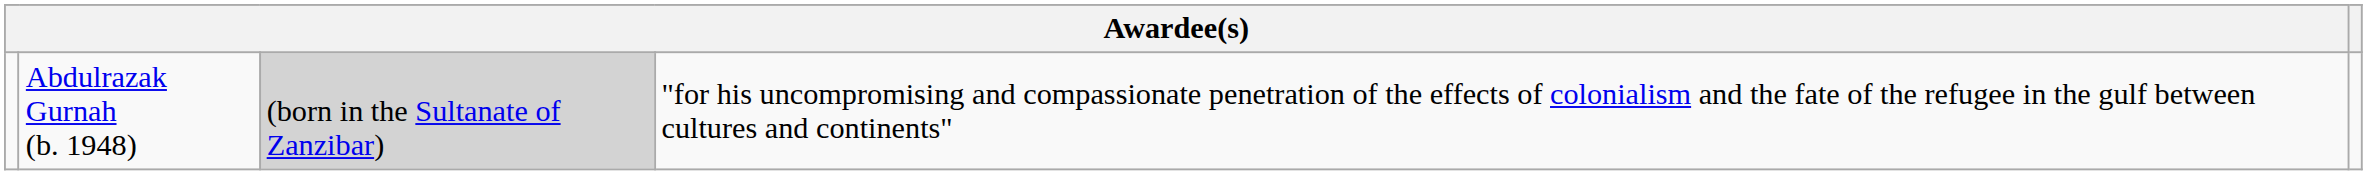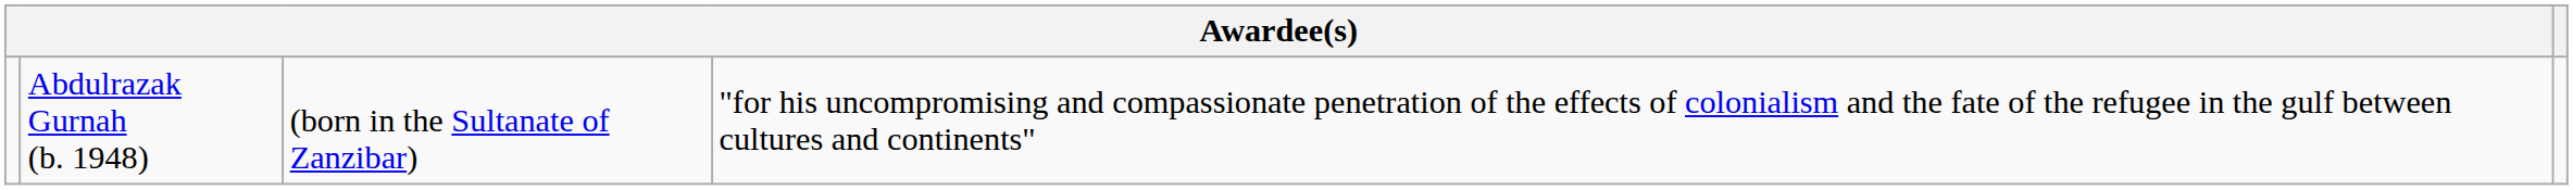Abdulrazak Gurnah (b. 1948) | column 3: lightgrey background -> no background
